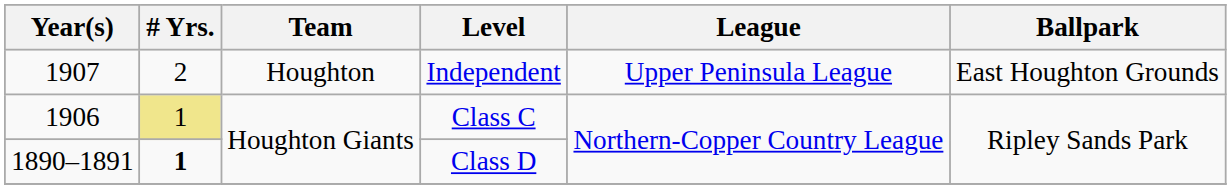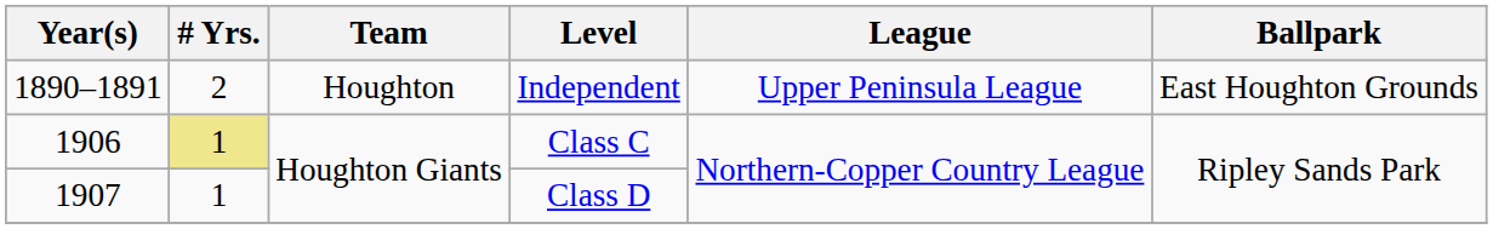Independent | Year(s): 1907 -> 1890–1891
Class D | Year(s): 1890–1891 -> 1907
Class D | # Yrs.: bold -> normal
